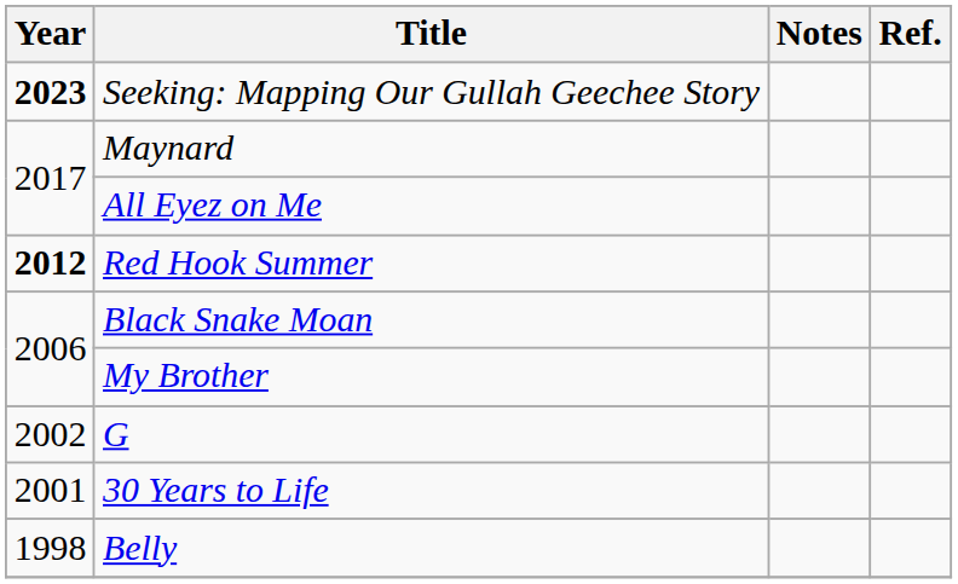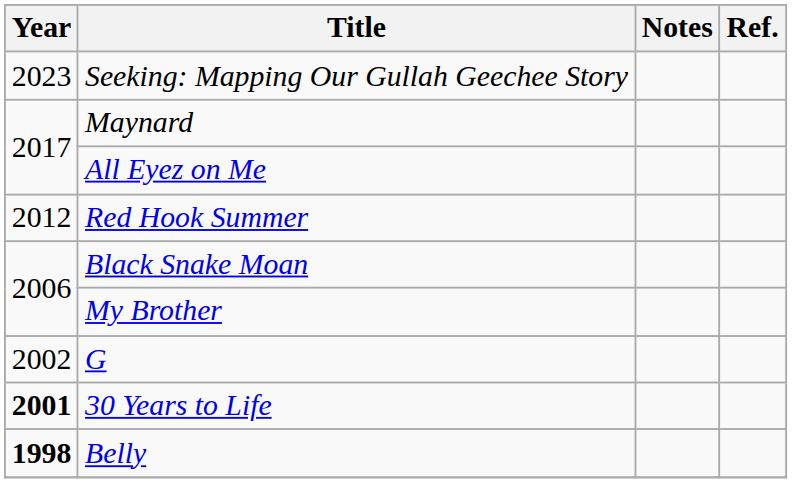Seeking: Mapping Our Gullah Geechee Story | Year: bold -> normal
Red Hook Summer | Year: bold -> normal
30 Years to Life | Year: normal -> bold
Belly | Year: normal -> bold
